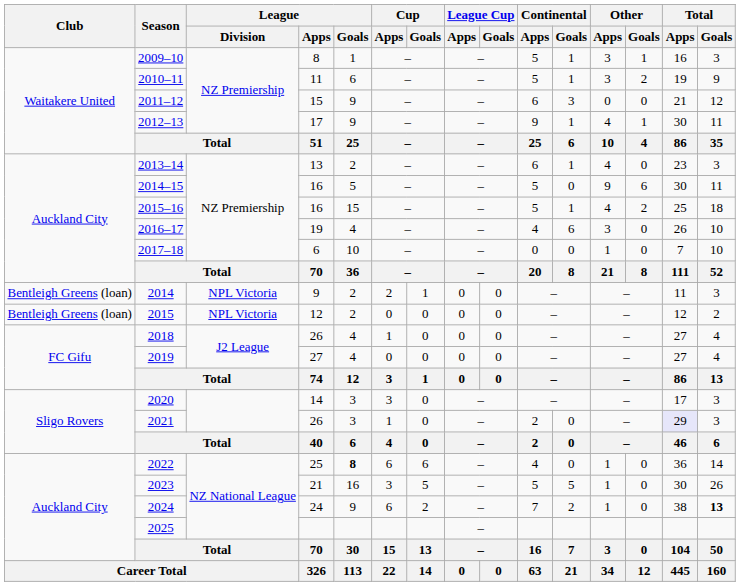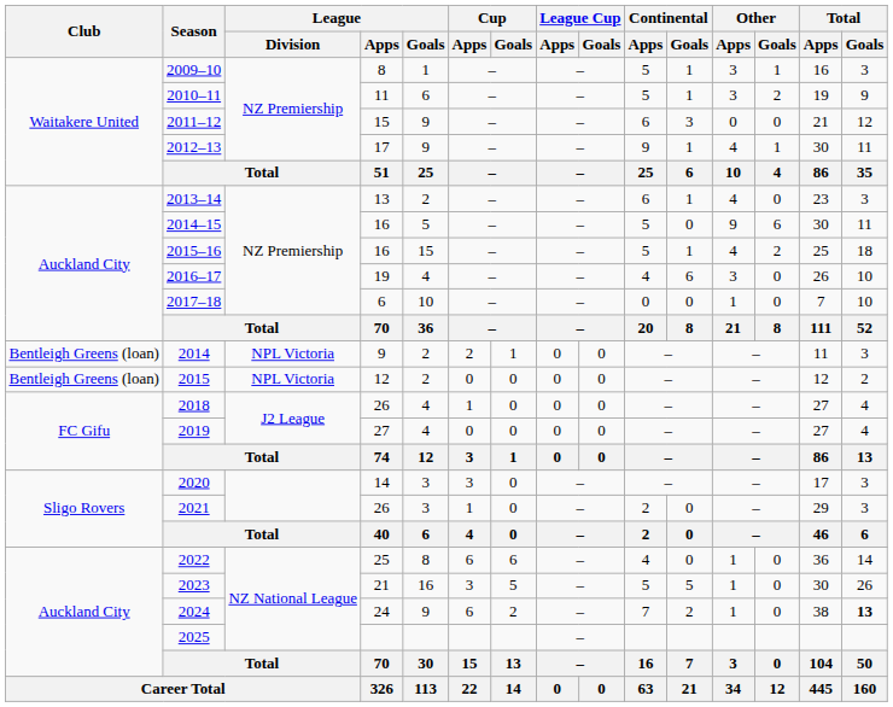2021 | Total / Apps: lavender background -> no background
2022 | League / Goals: bold -> normal
